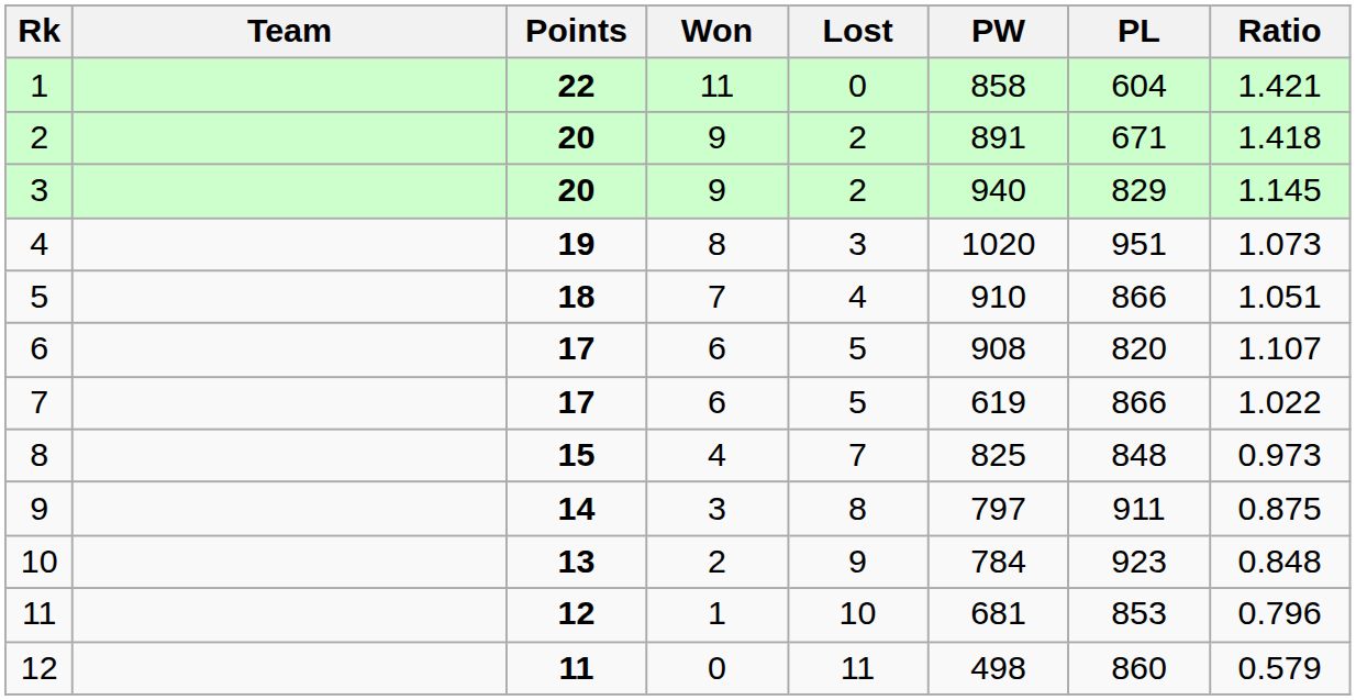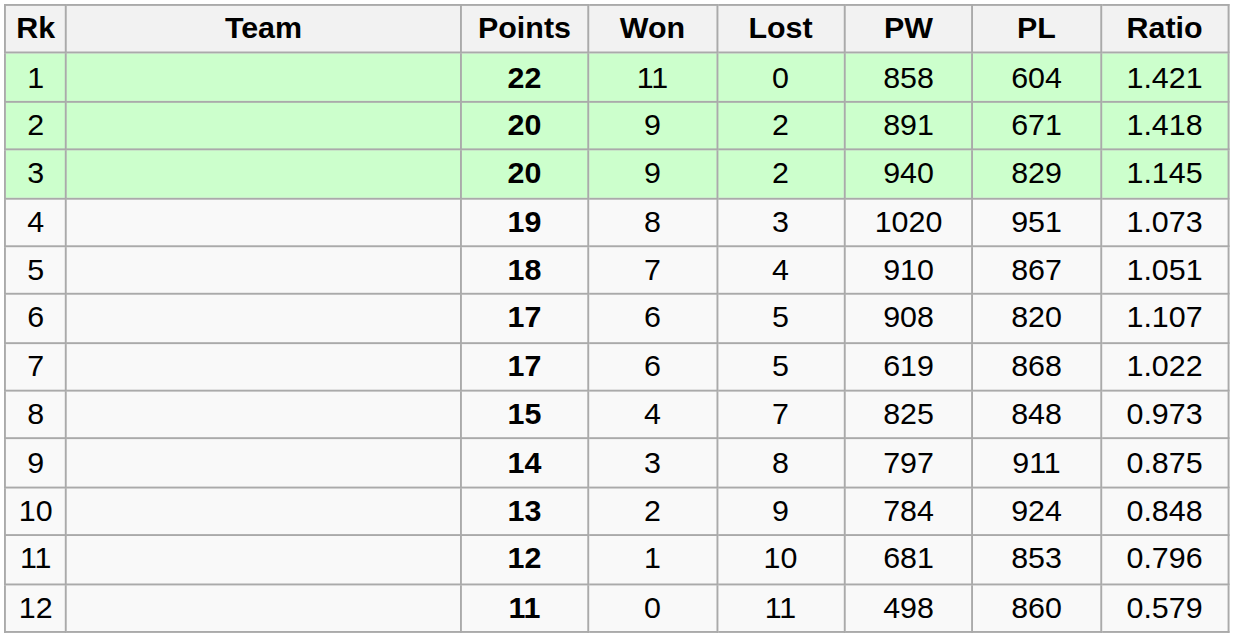row 6 | PL: 866 -> 867
row 8 | PL: 866 -> 868
row 11 | PL: 923 -> 924
